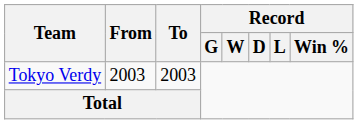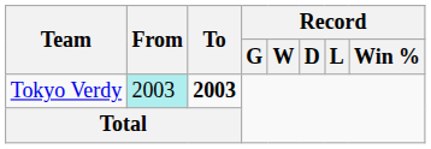Tokyo Verdy | From: no background -> paleturquoise background
Tokyo Verdy | To: normal -> bold
